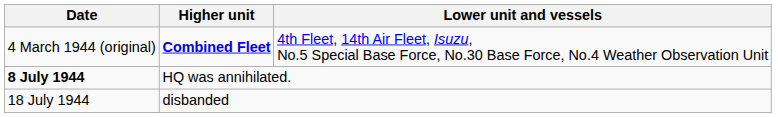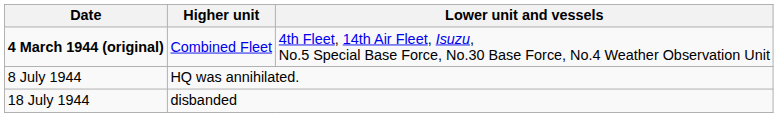4 March 1944 (original) | Date: normal -> bold
4 March 1944 (original) | Higher unit: bold -> normal
8 July 1944 | Date: bold -> normal
